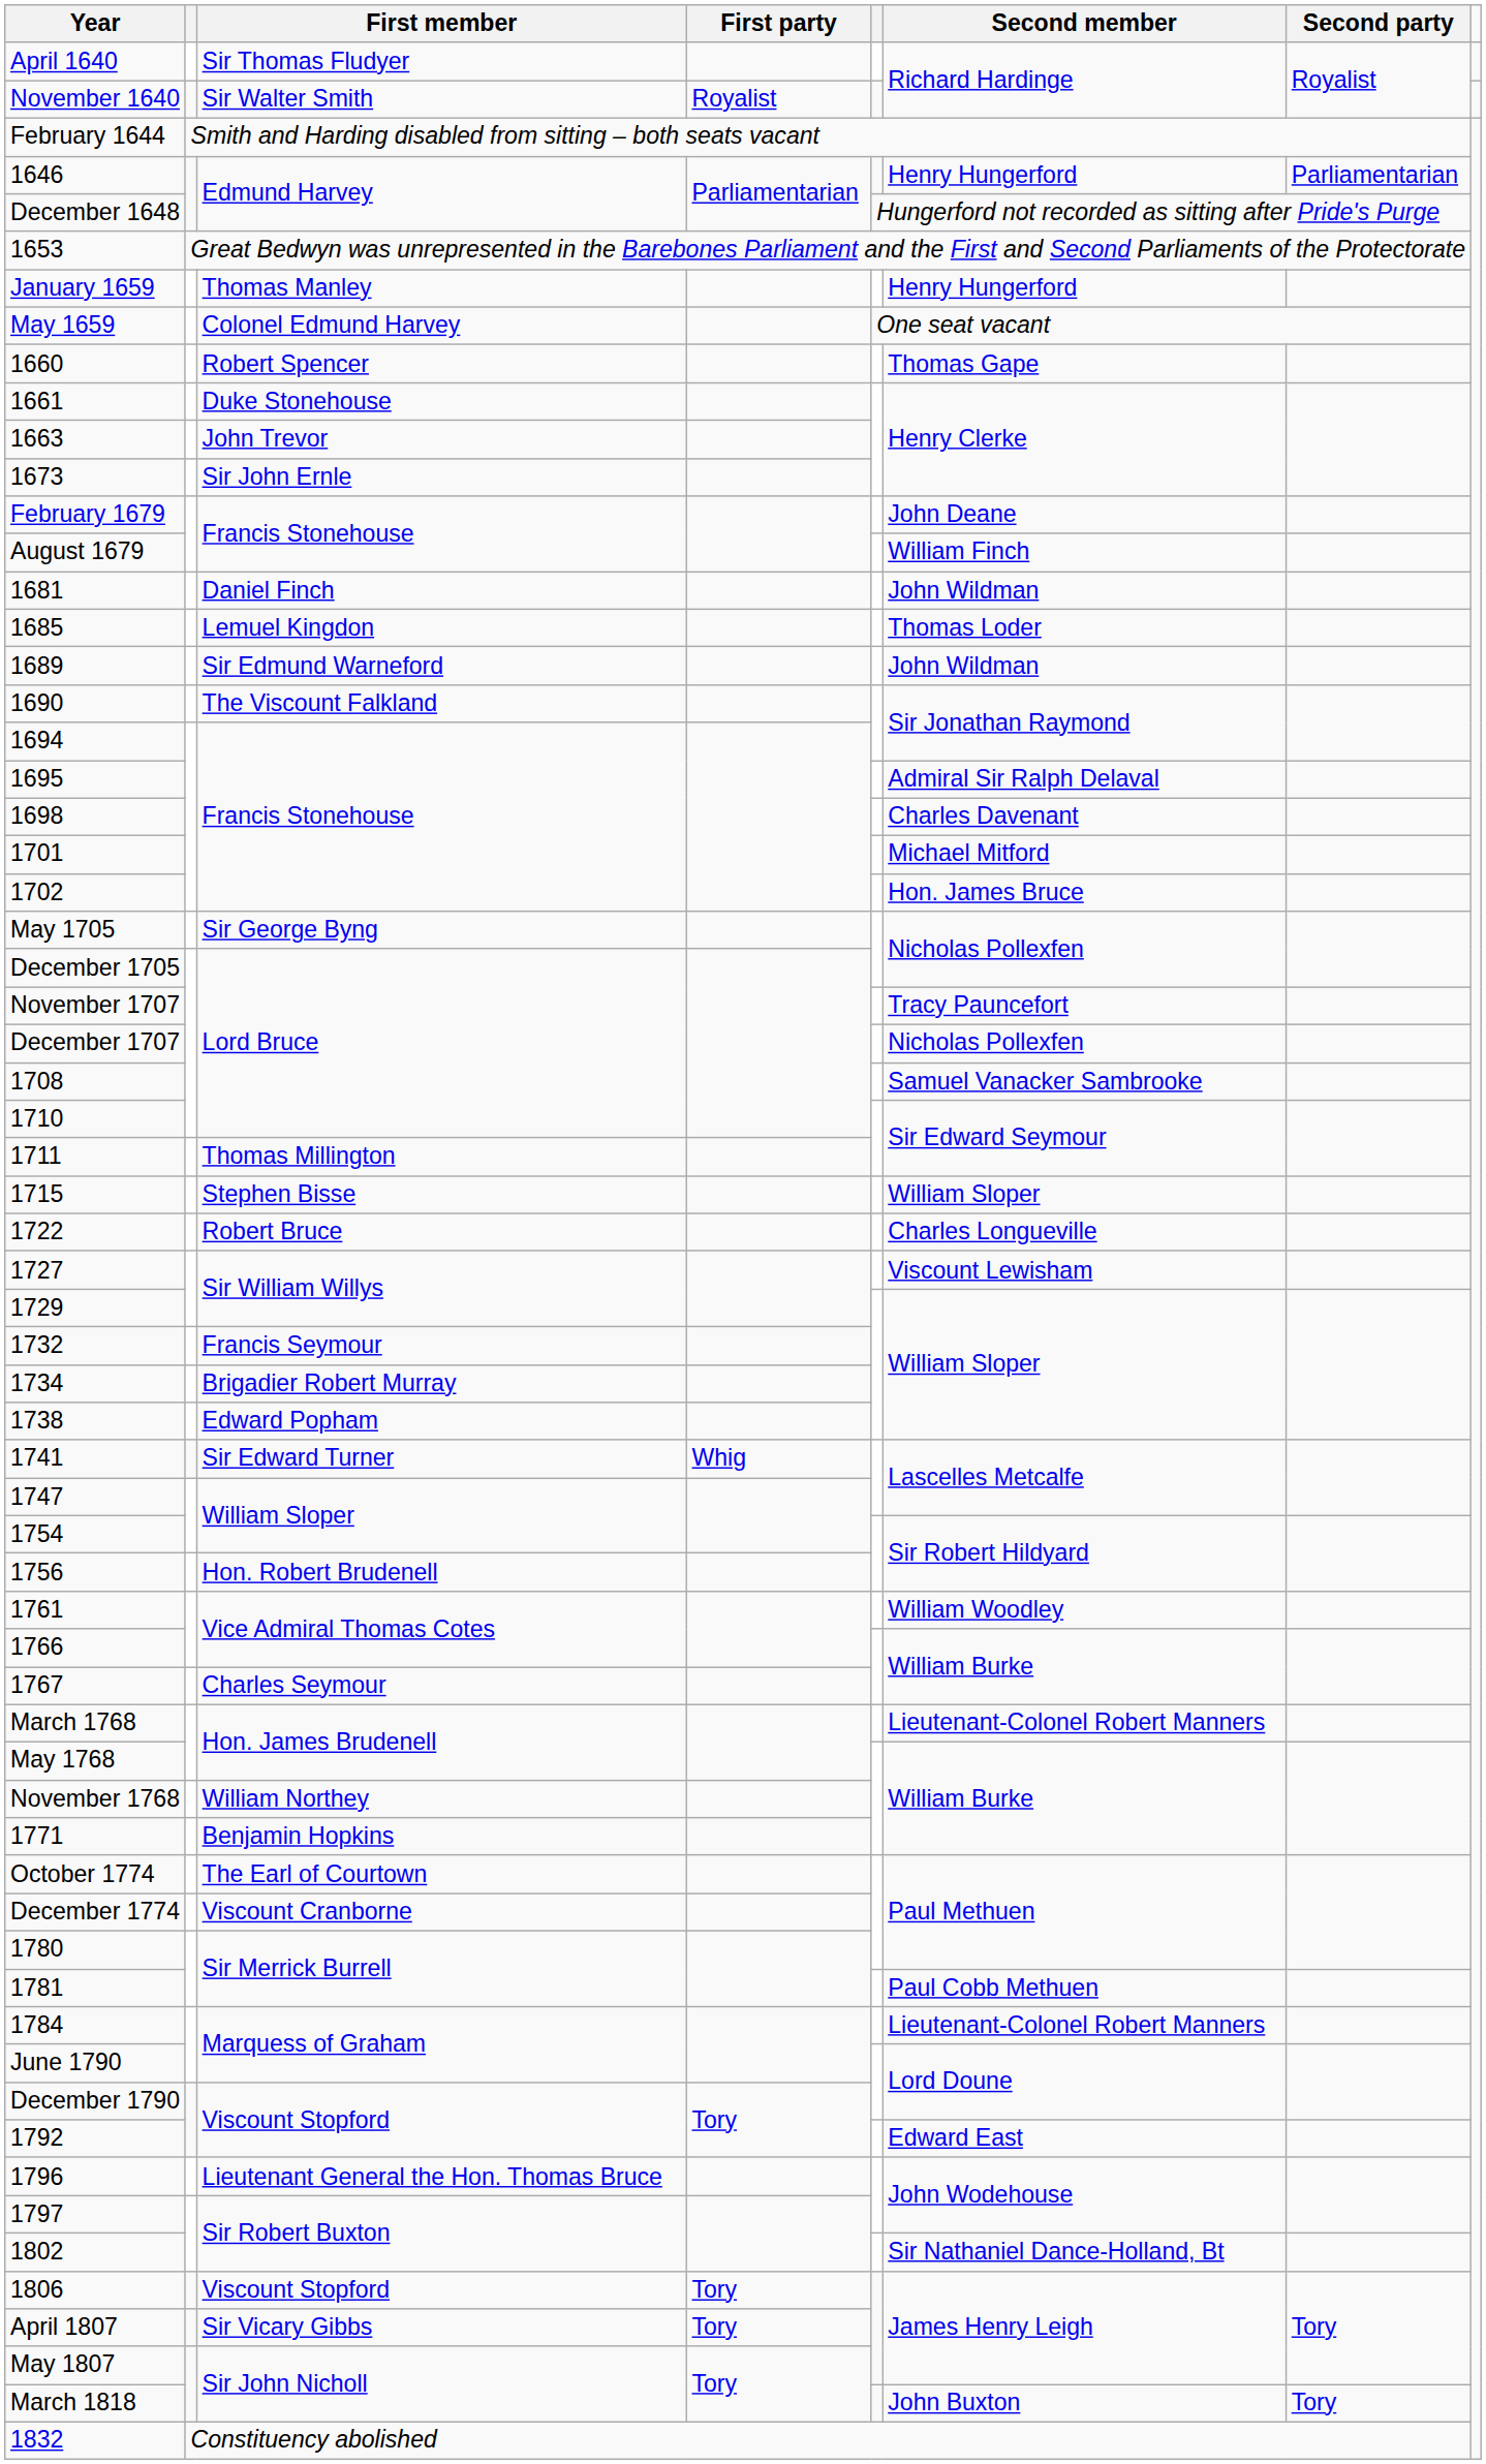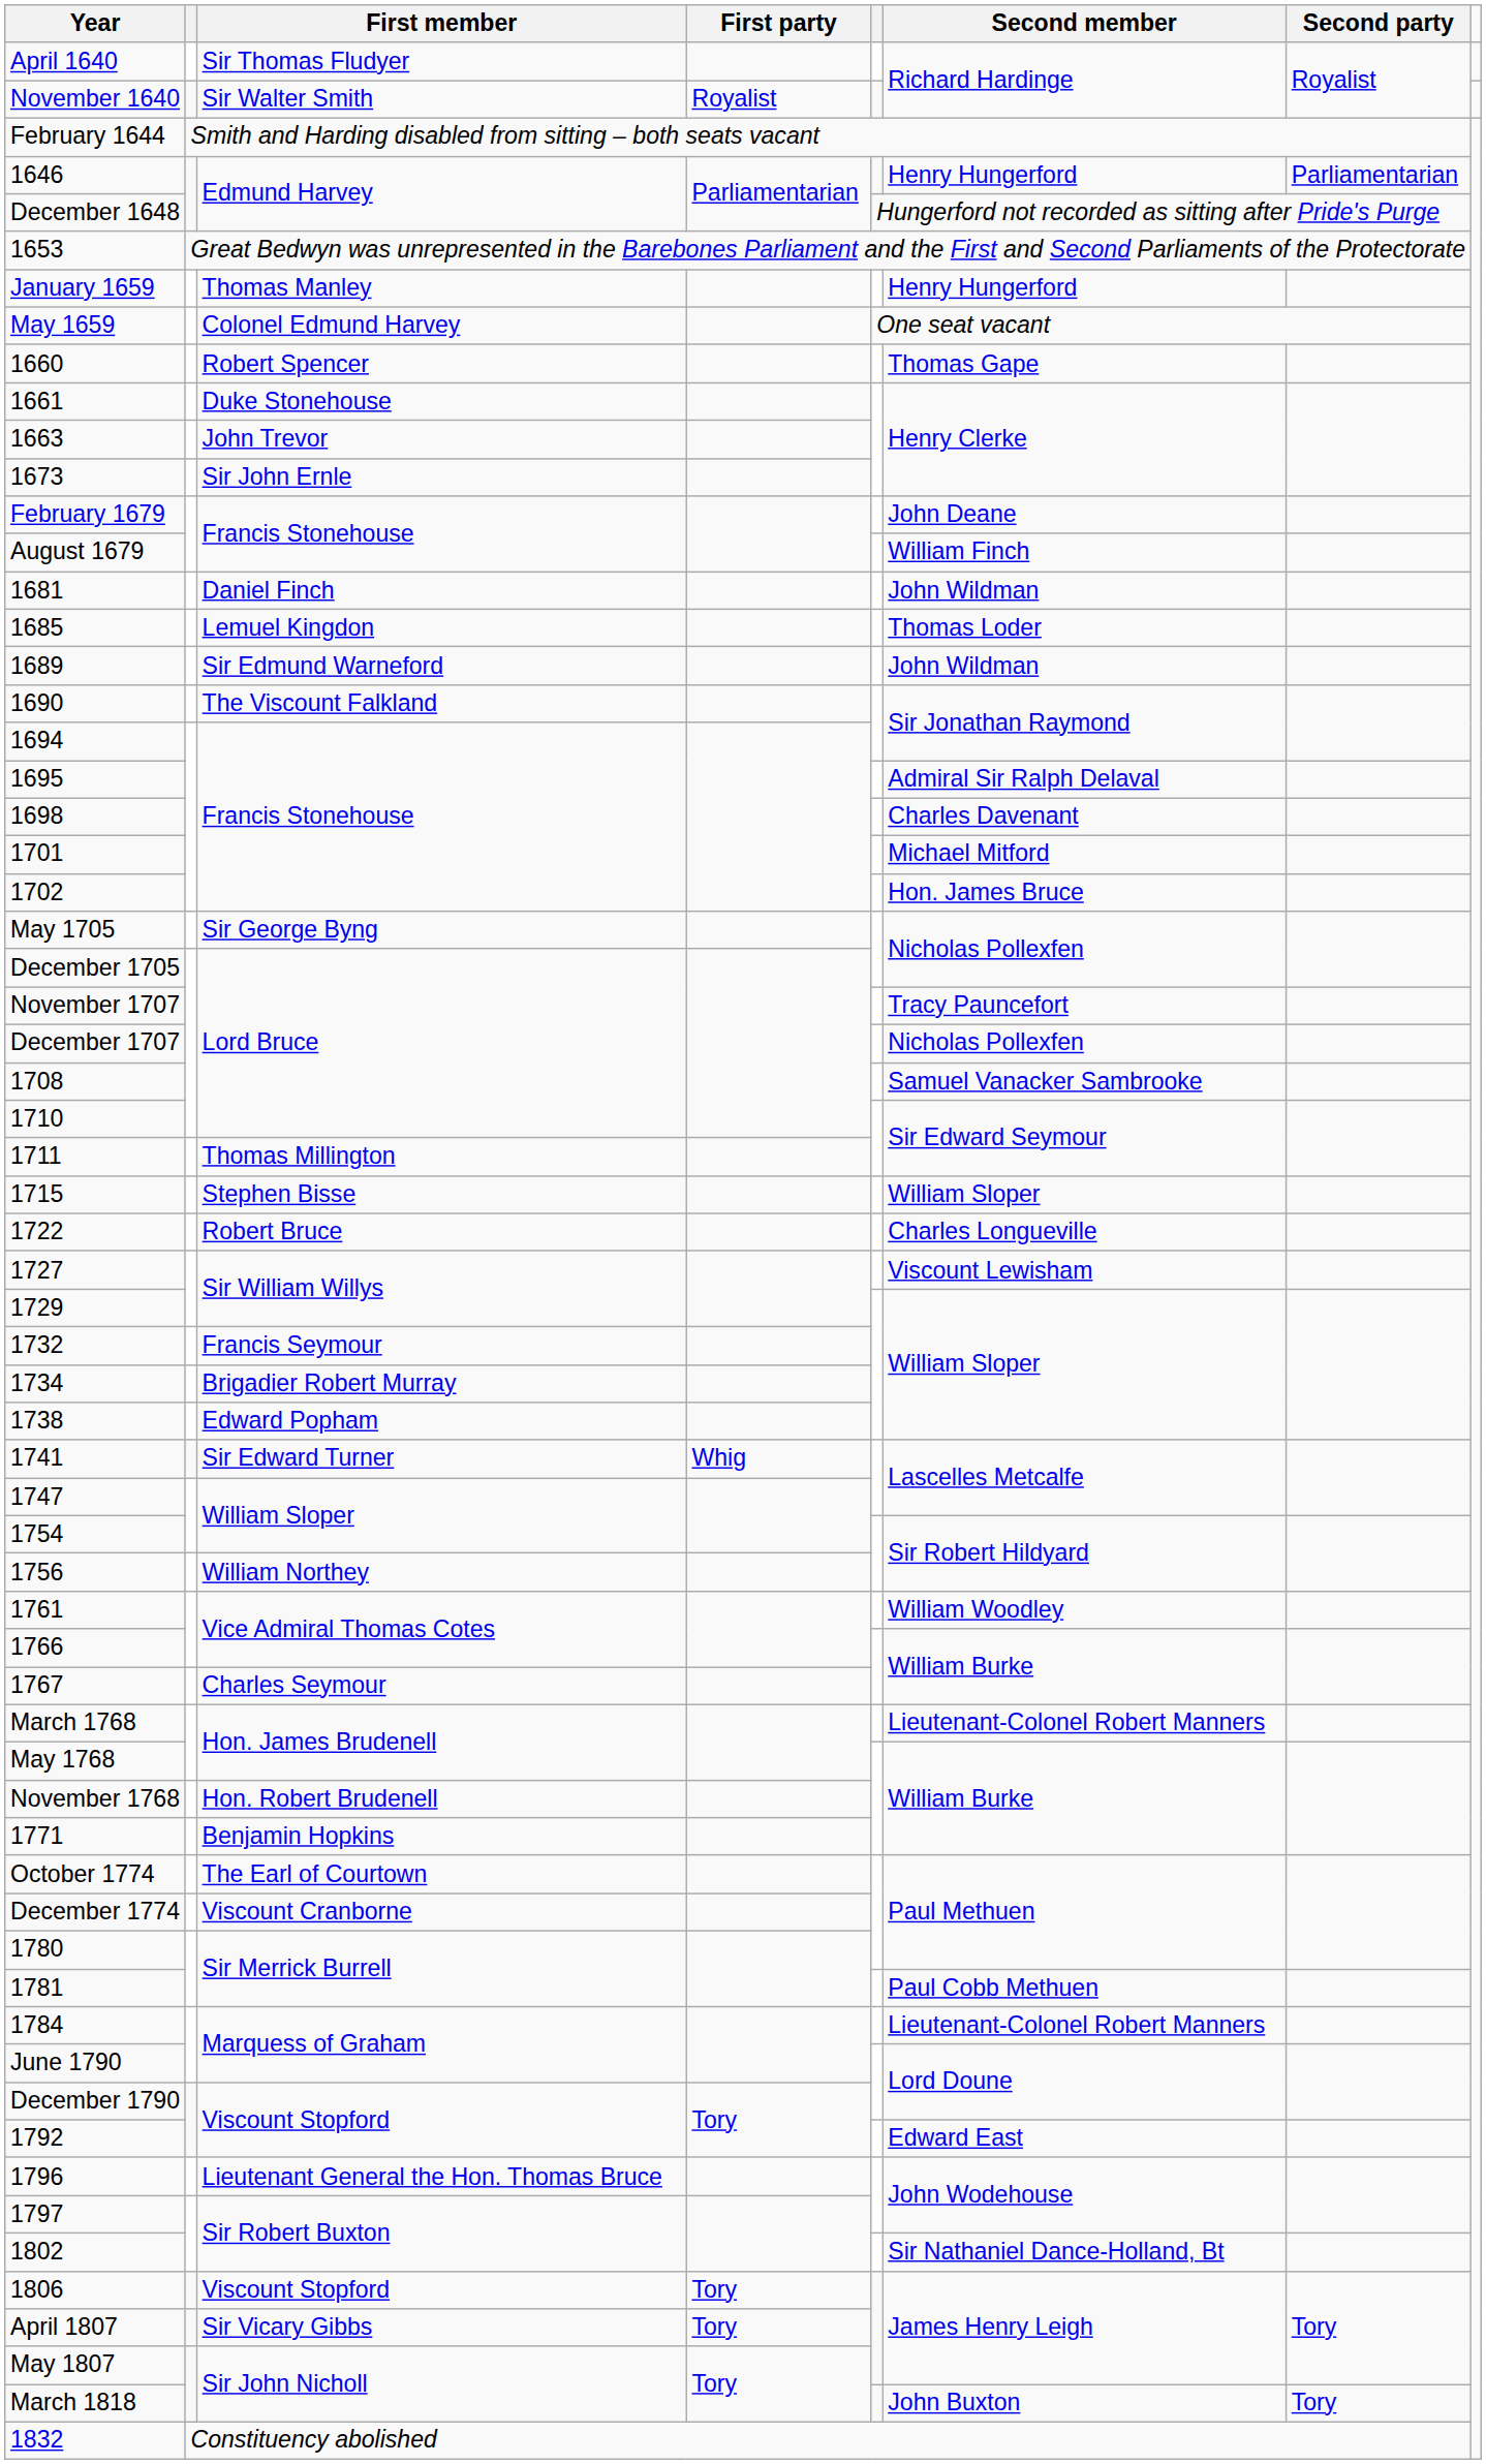1756 | First member: Hon. Robert Brudenell -> William Northey
November 1768 | First member: William Northey -> Hon. Robert Brudenell
